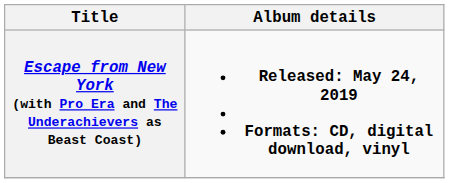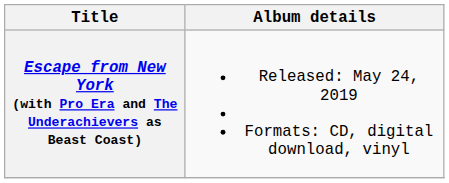row 2 | Album details: bold -> normal
